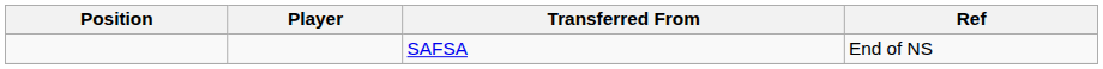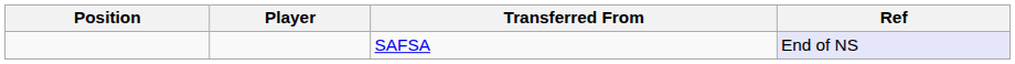SAFSA | Ref: no background -> lavender background
